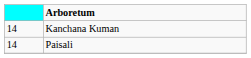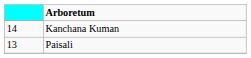Paisali | column 1: 14 -> 13
